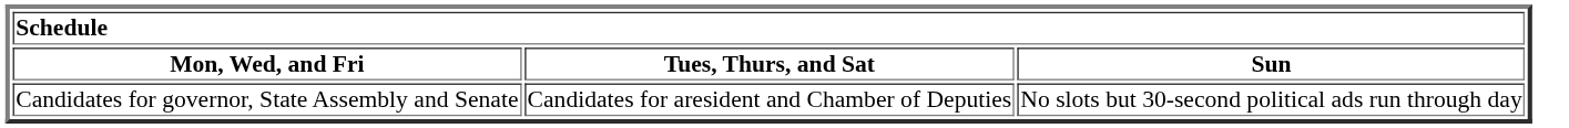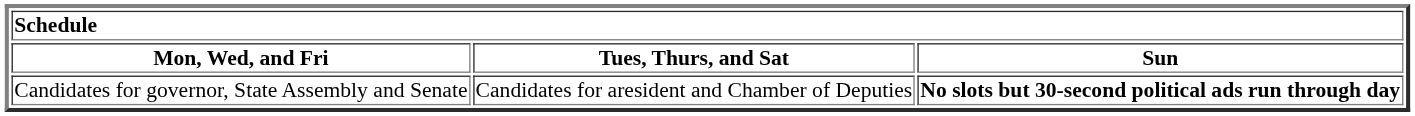Candidates for governor, State Assembly and Senate | column 3: normal -> bold
